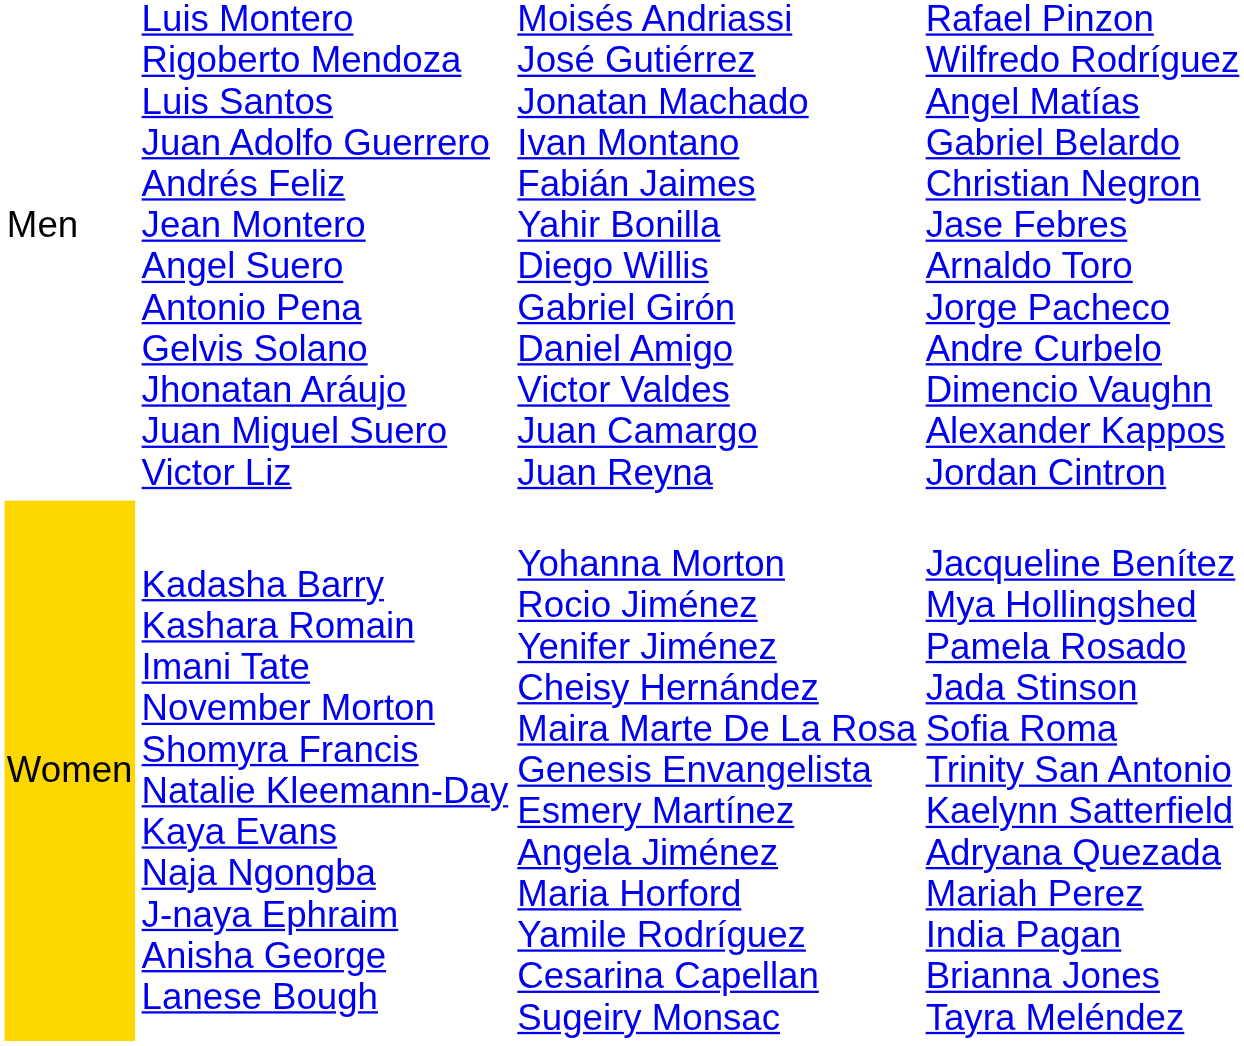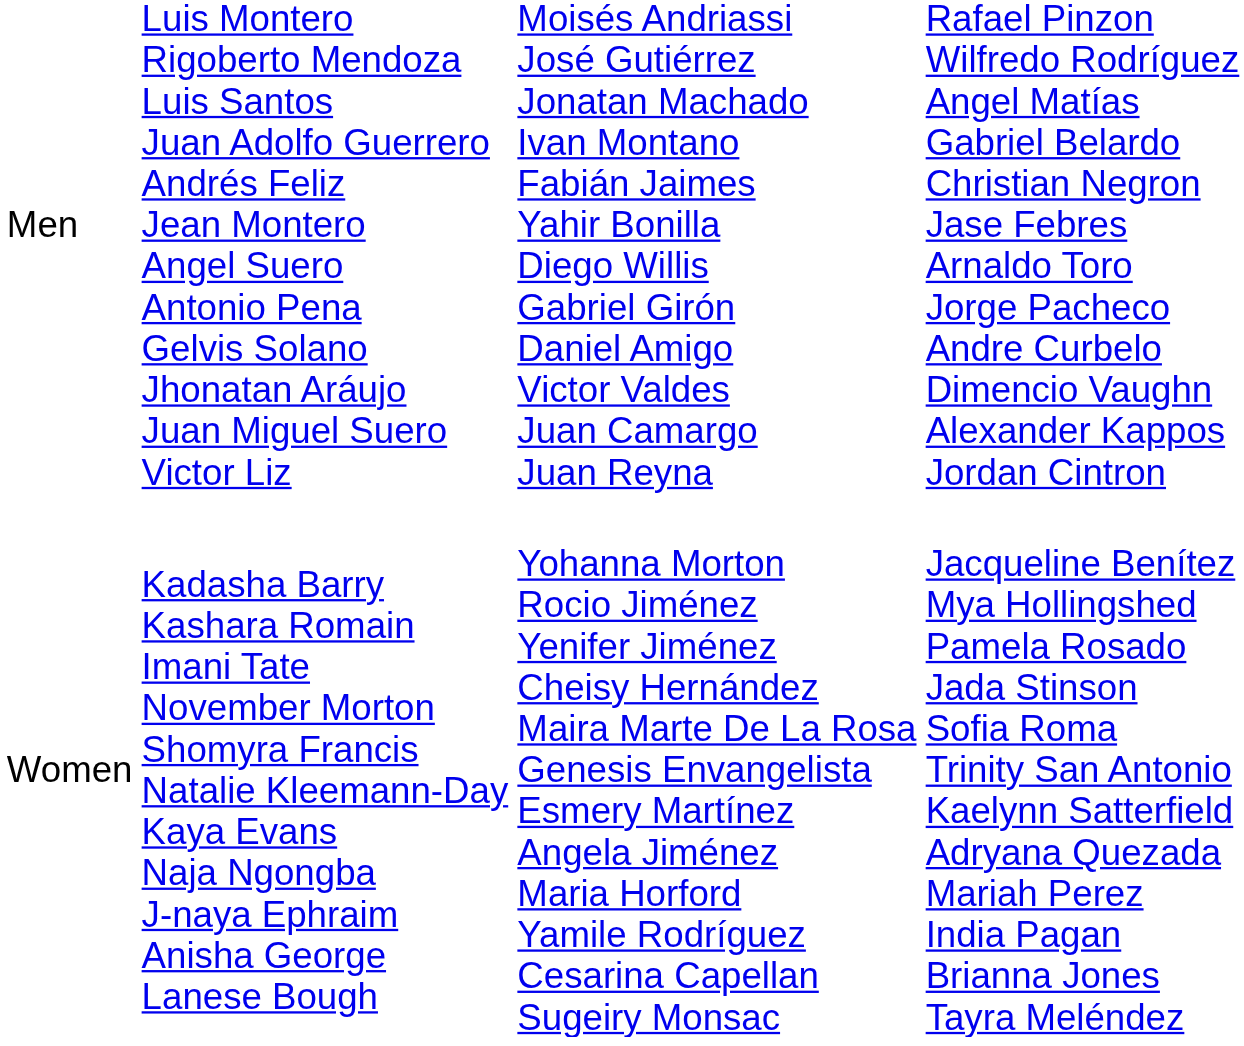Women | column 1: gold background -> no background
